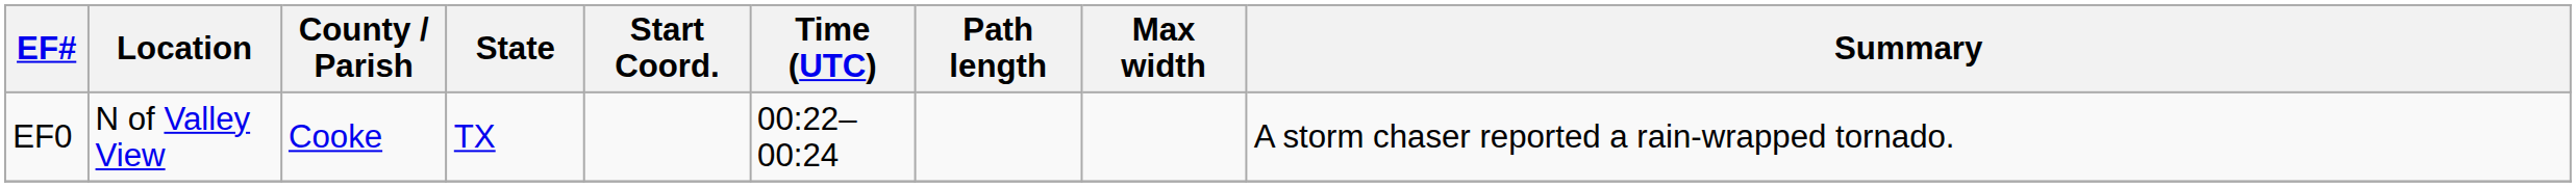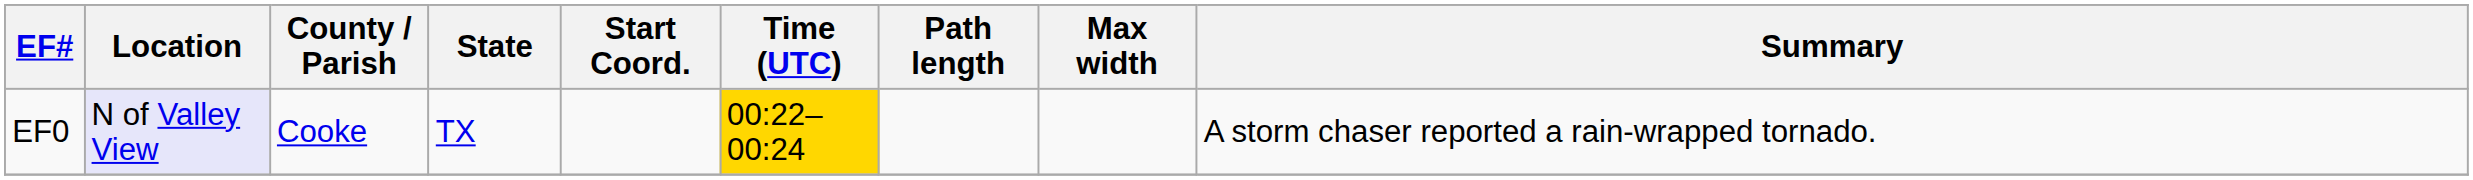EF0 | Location: no background -> lavender background
EF0 | Time (UTC): no background -> gold background
